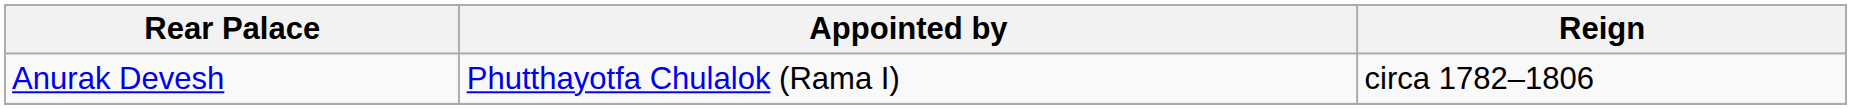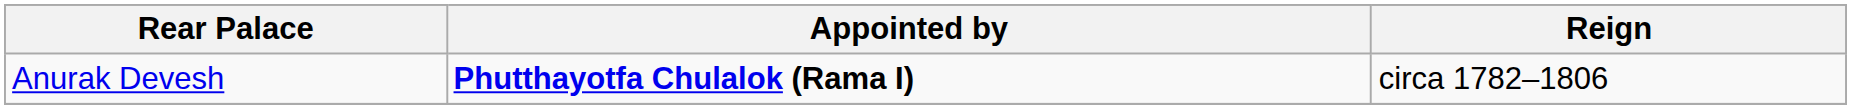Anurak Devesh | Appointed by: normal -> bold
